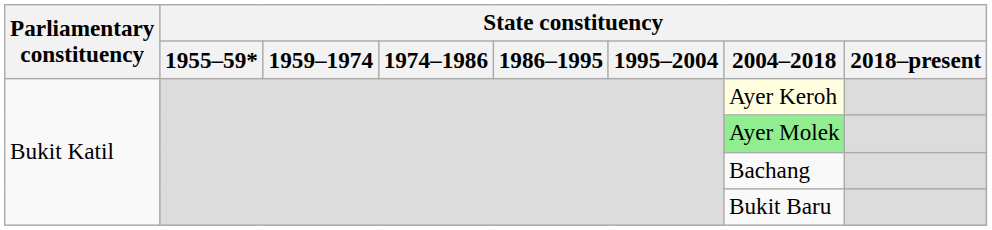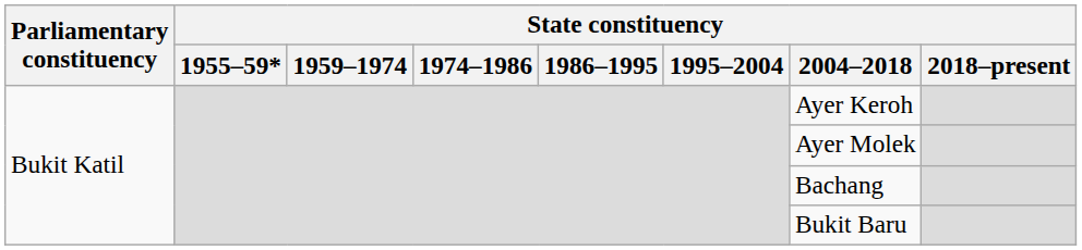row 3 | State constituency / 2004–2018: lightyellow background -> no background
row 4 | State constituency / 2004–2018: lightgreen background -> no background
